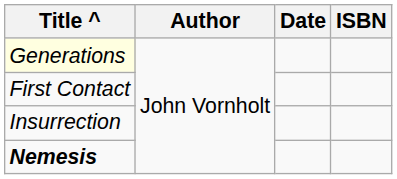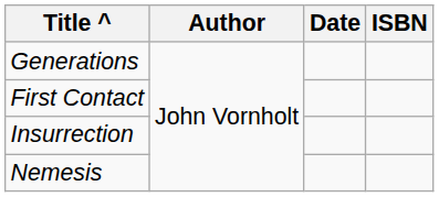Generations | Title ^: lightyellow background -> no background
Nemesis | Title ^: bold -> normal
